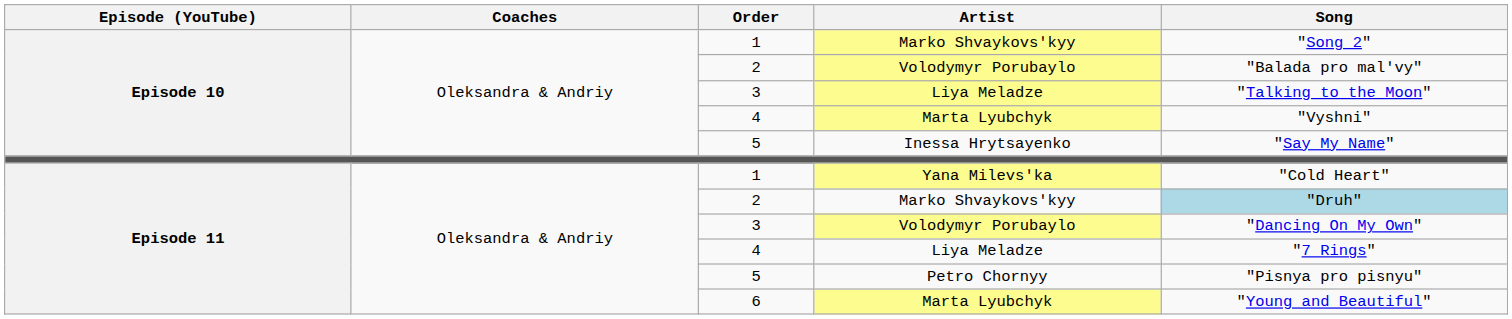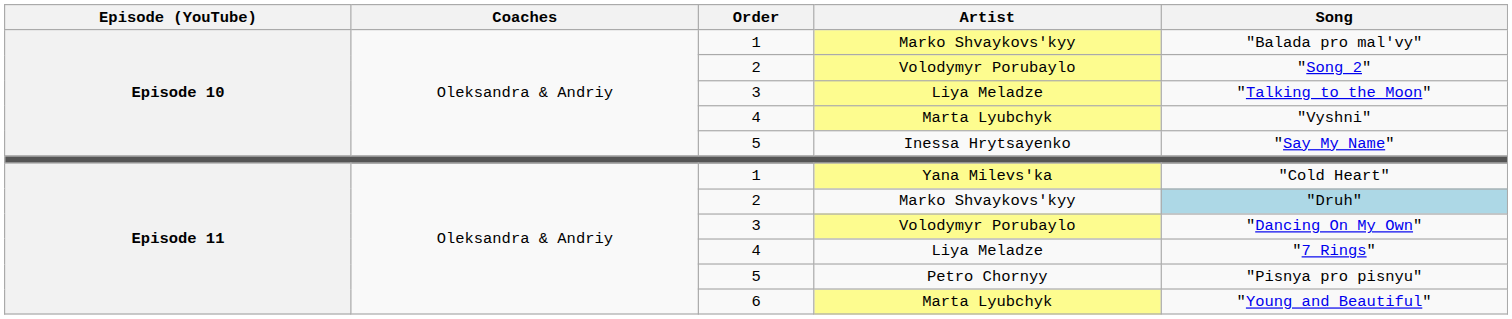1 / Marko Shvaykovsʹkyy | Song: "Song 2" -> "Balada pro malʹvy"
2 / Volodymyr Porubaylo | Song: "Balada pro malʹvy" -> "Song 2"
